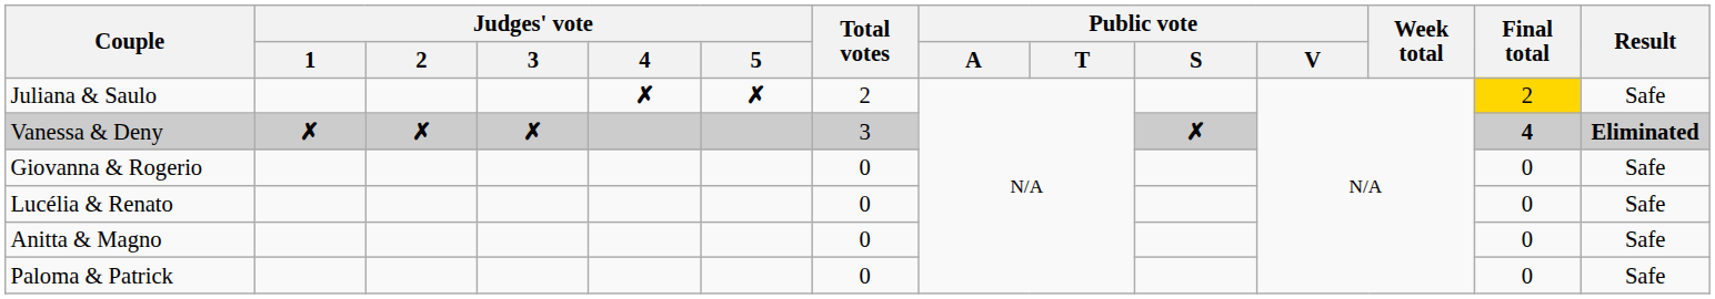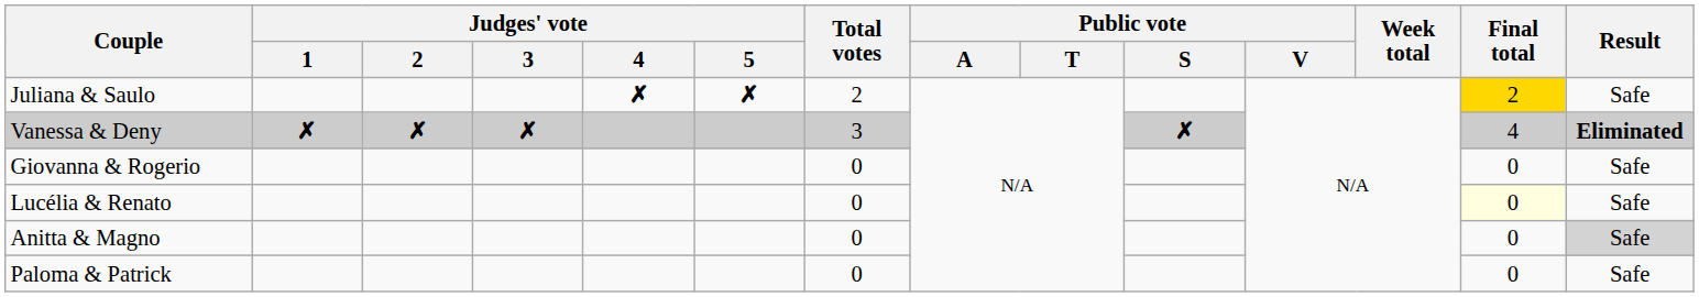Vanessa & Deny | Final total: bold -> normal
Lucélia & Renato | Final total: no background -> lightyellow background
Anitta & Magno | Result: no background -> lightgrey background
